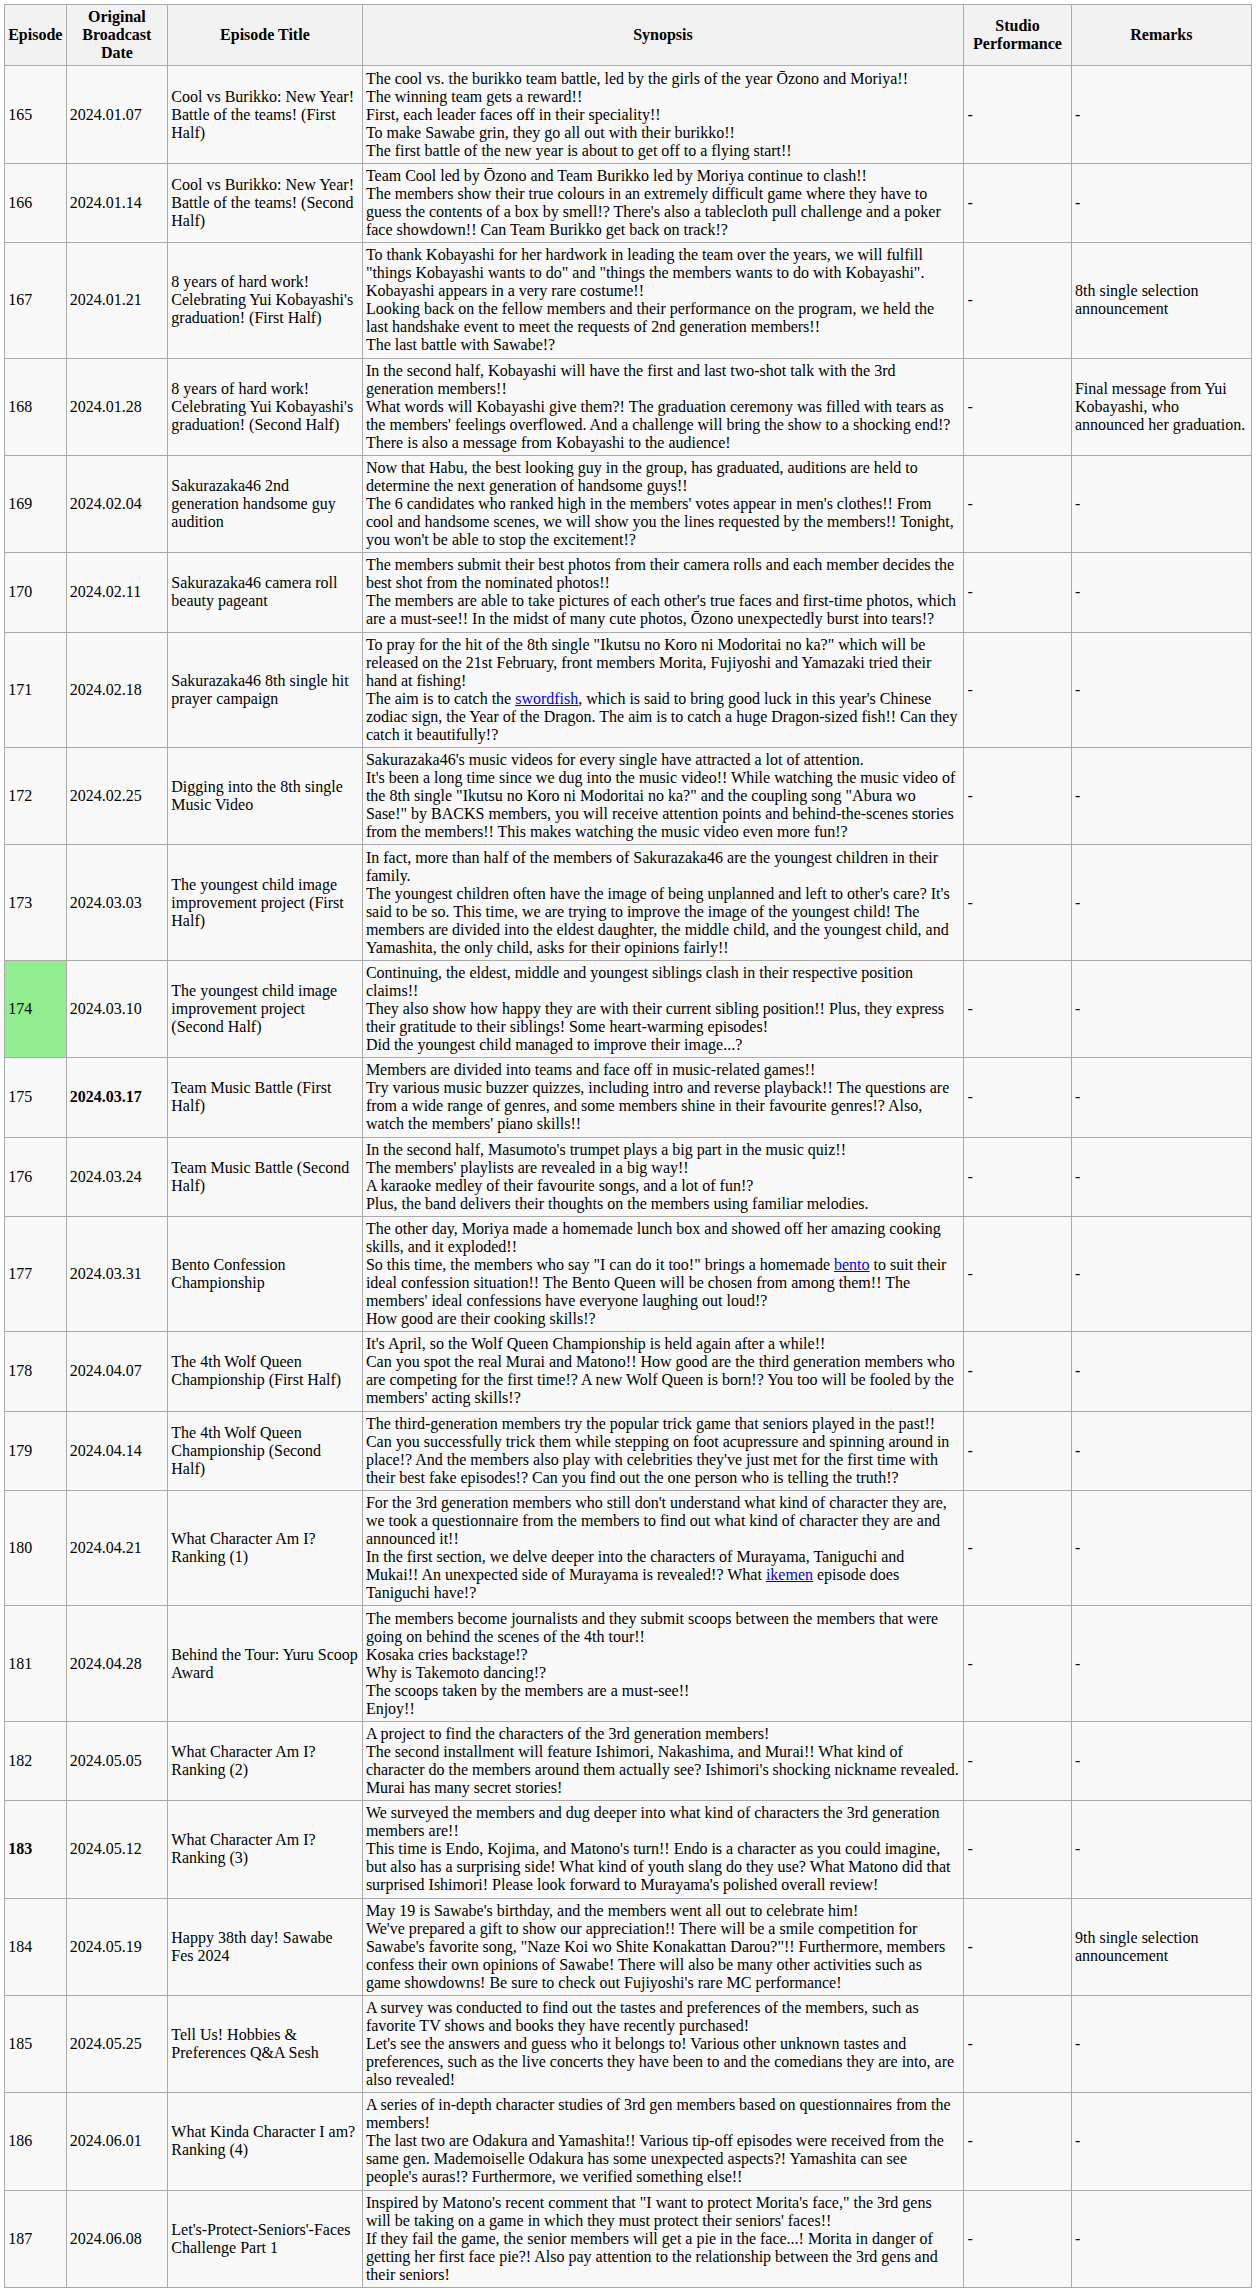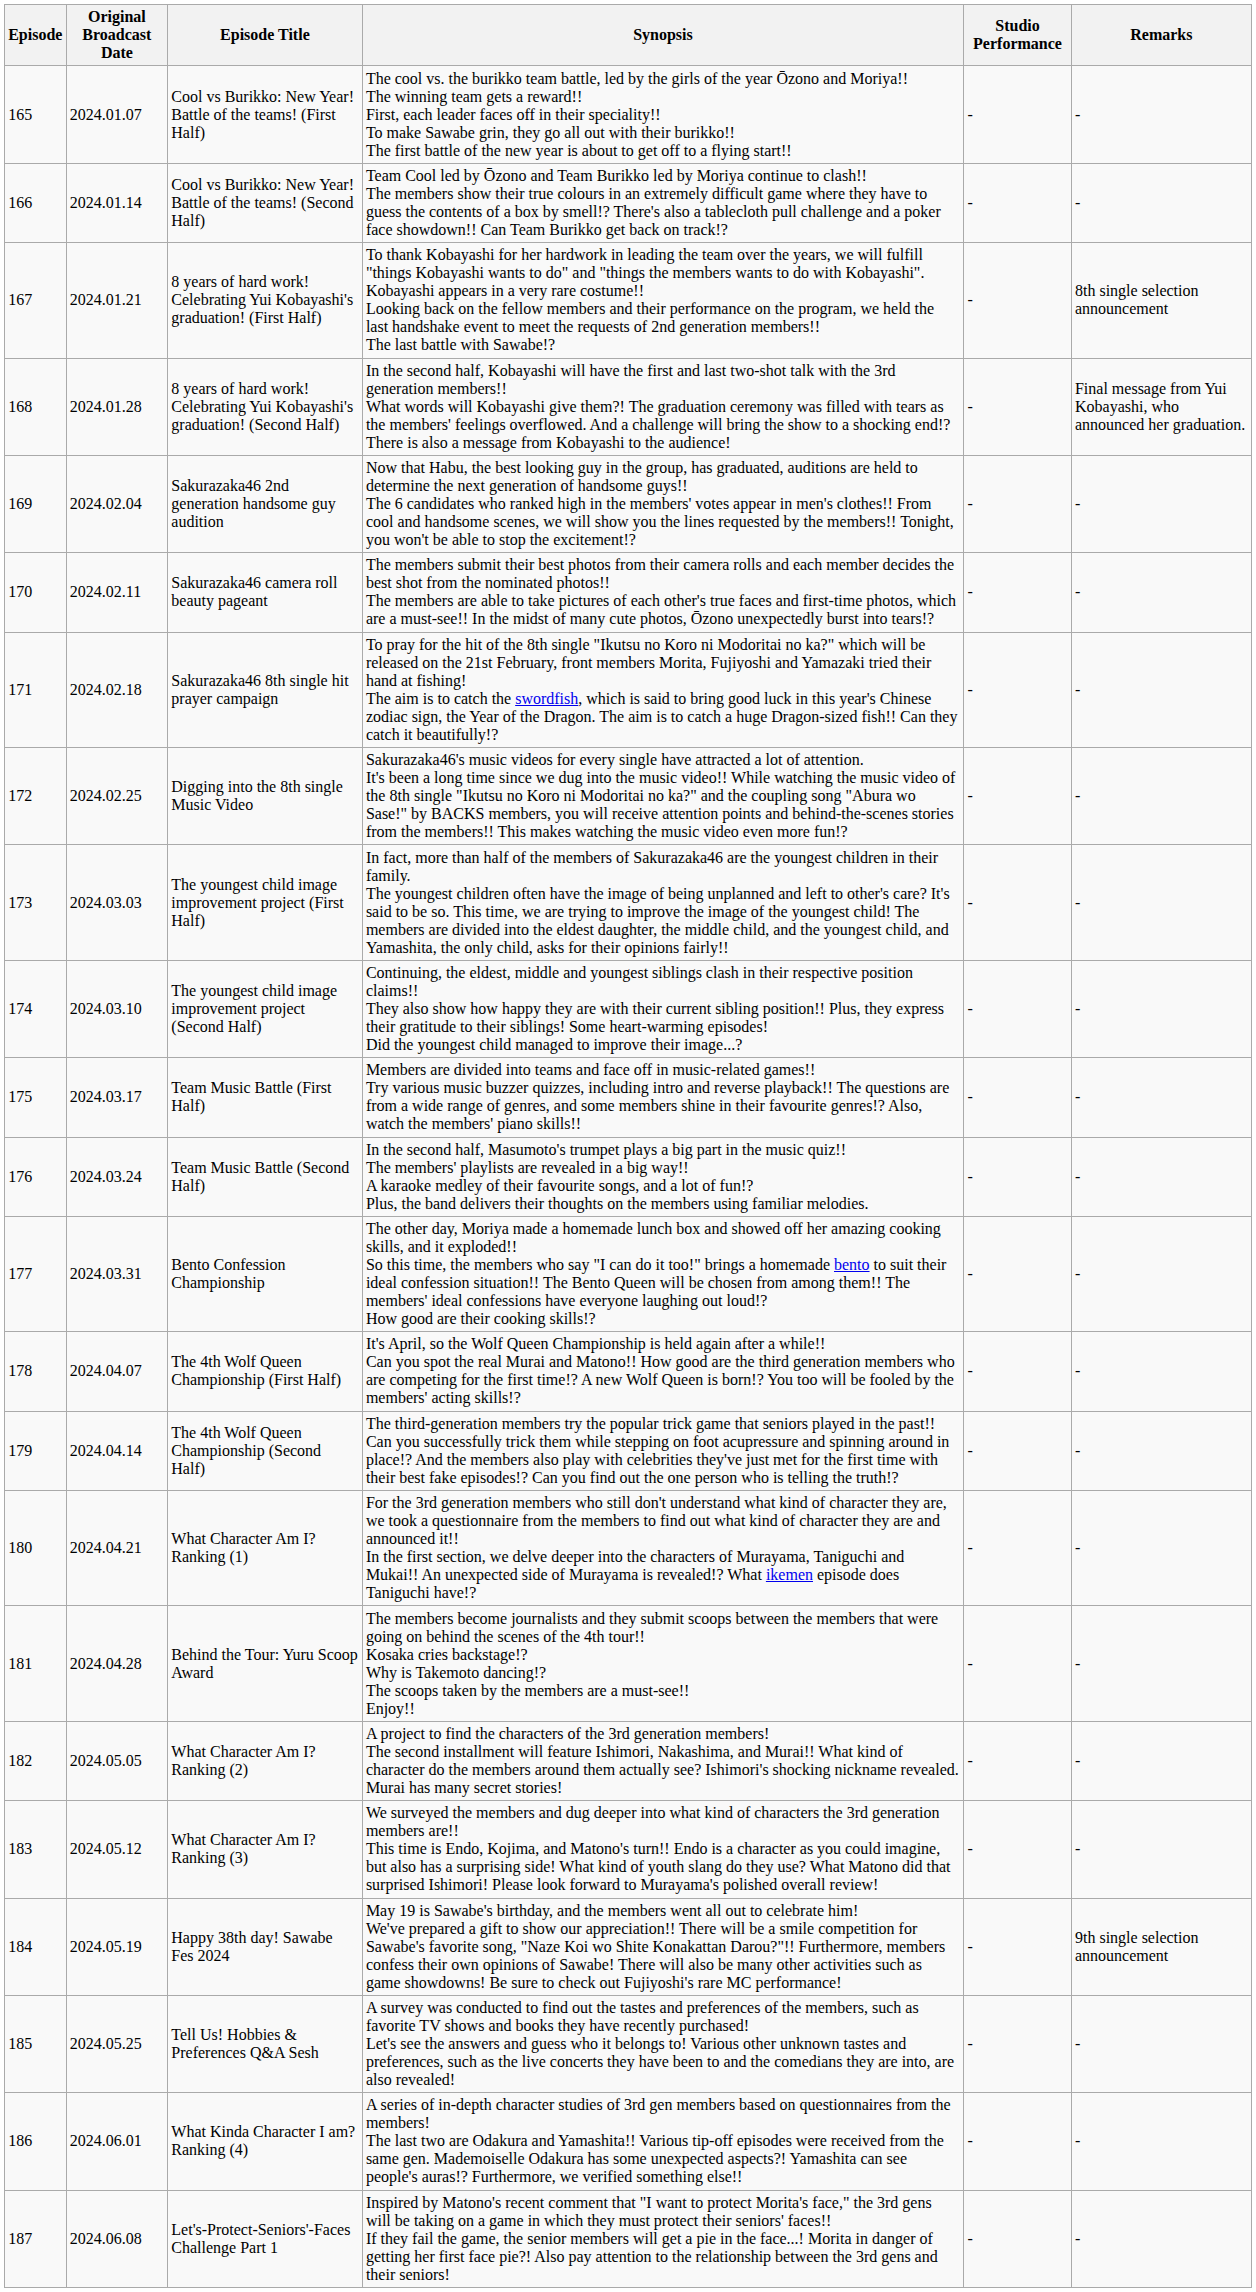The youngest child image improvement project (Second Half) | Episode: lightgreen background -> no background
Team Music Battle (First Half) | Original Broadcast Date: bold -> normal
What Character Am I? Ranking (3) | Episode: bold -> normal
